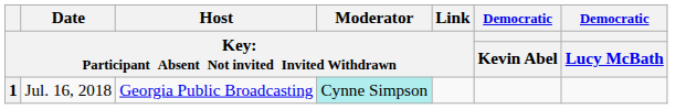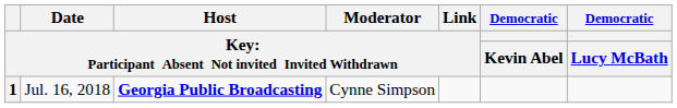1 | column 3: normal -> bold
1 | column 4: paleturquoise background -> no background
